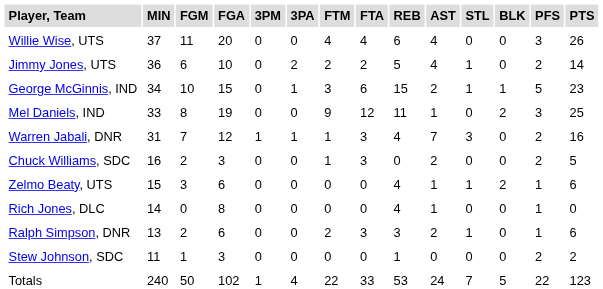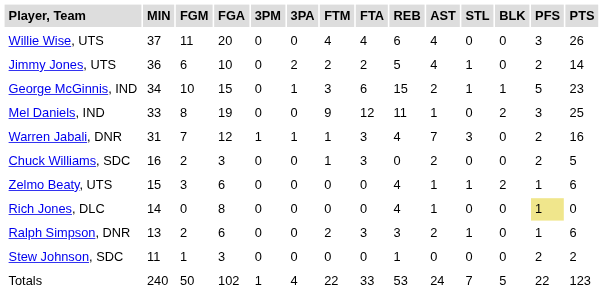Rich Jones, DLC | PFS: no background -> khaki background
